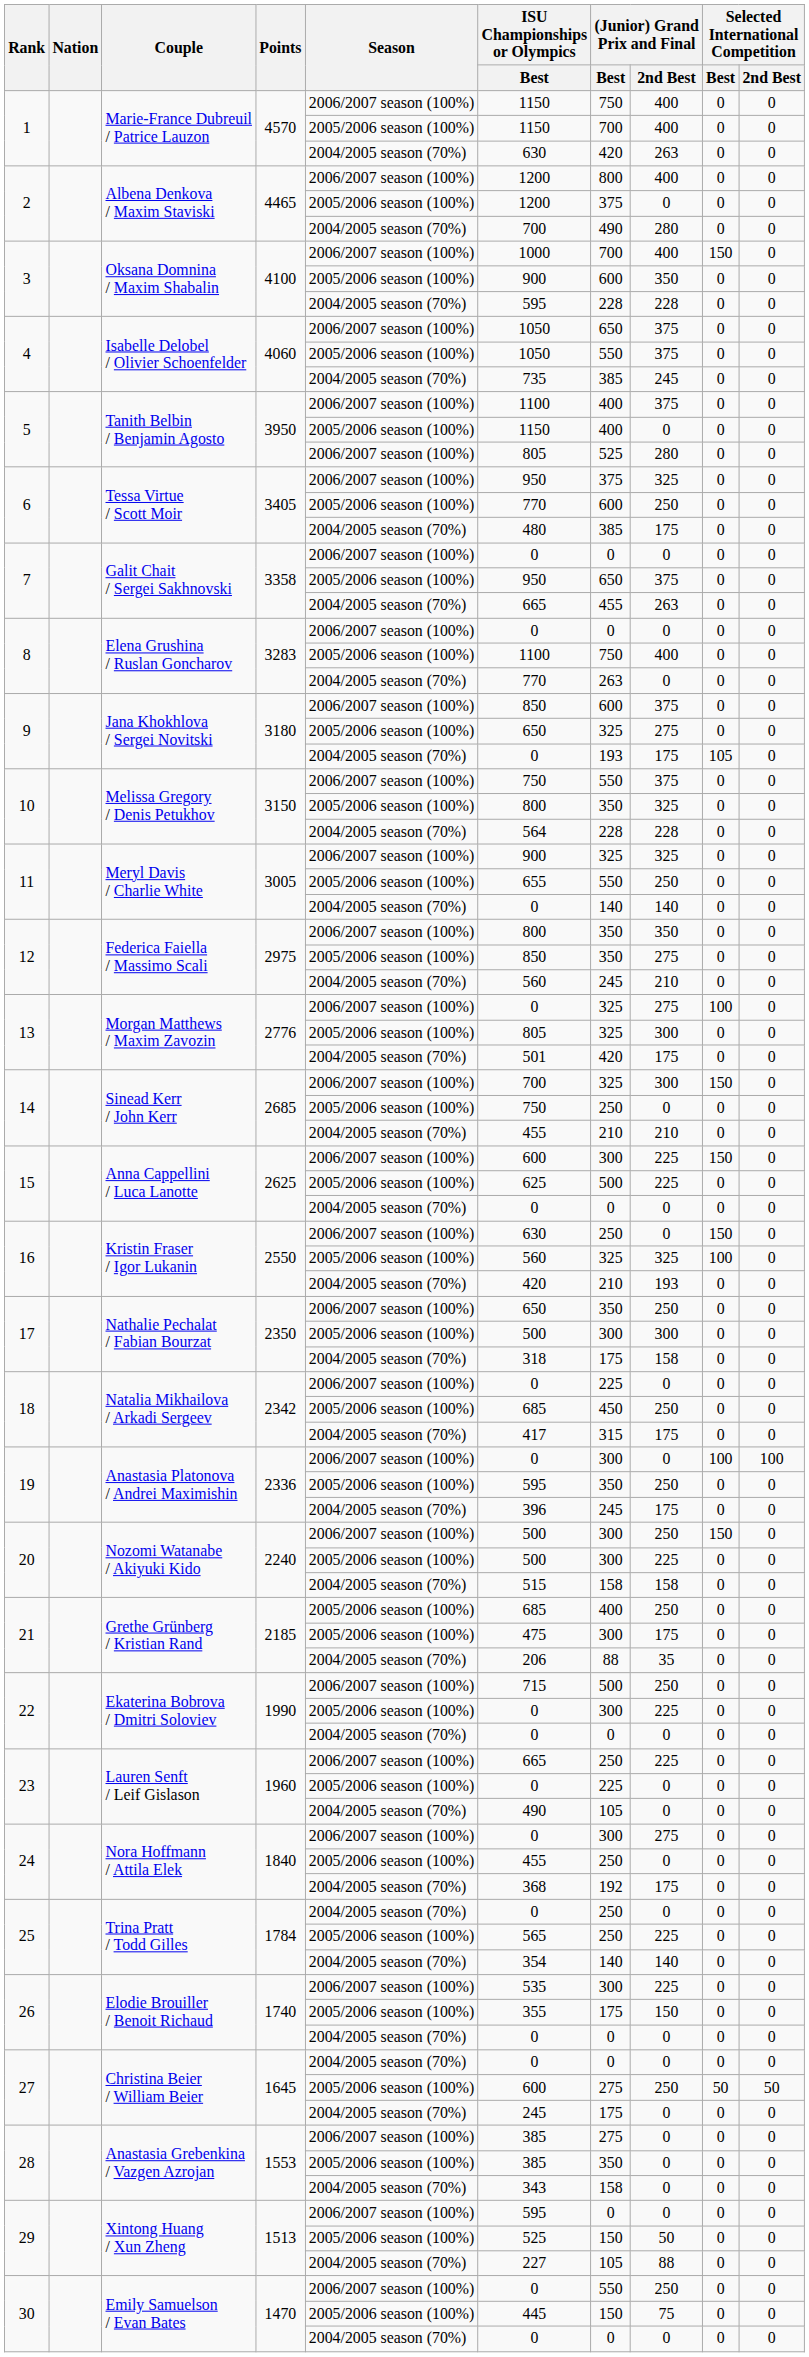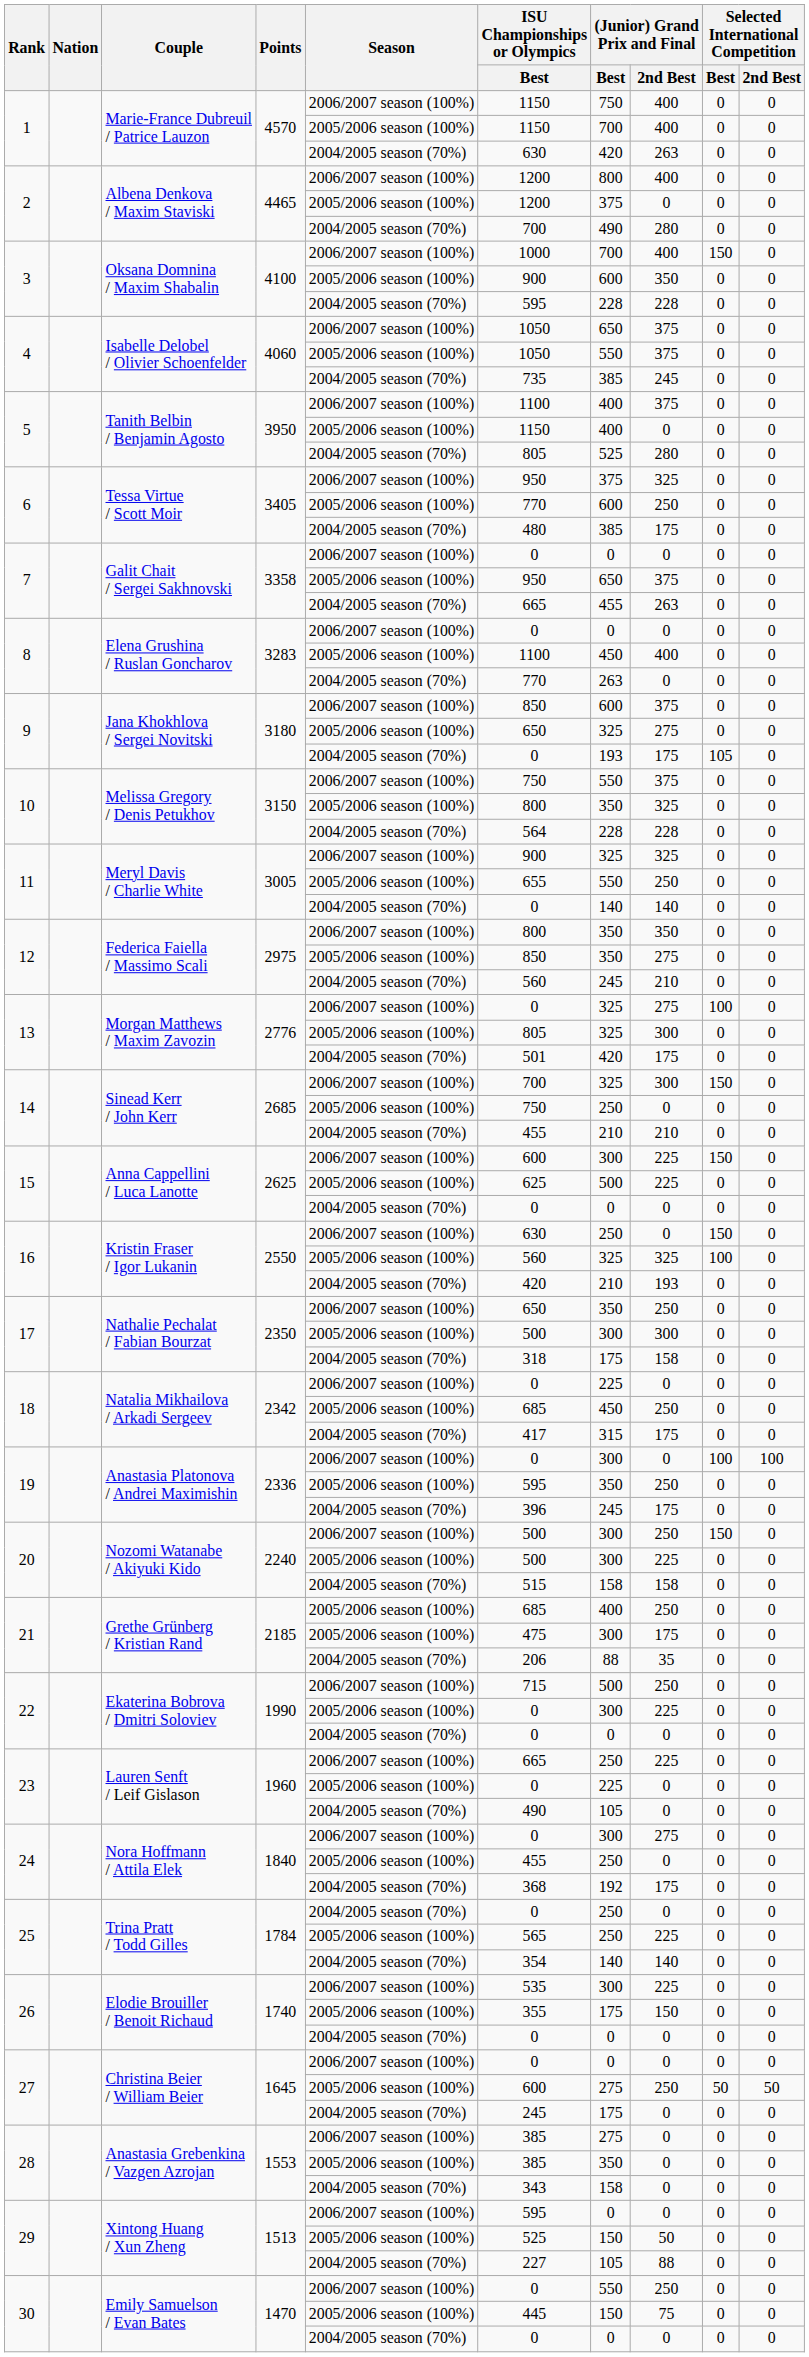row 17 | Season: 2006/2007 season (100%) -> 2004/2005 season (70%)
row 25 | (Junior) Grand Prix and Final / Best: 750 -> 450
row 81 | Season: 2004/2005 season (70%) -> 2006/2007 season (100%)
